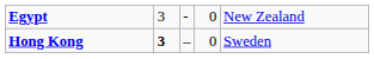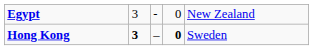Hong Kong | column 4: normal -> bold
